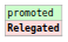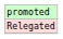row 2 | column 1: bold -> normal
